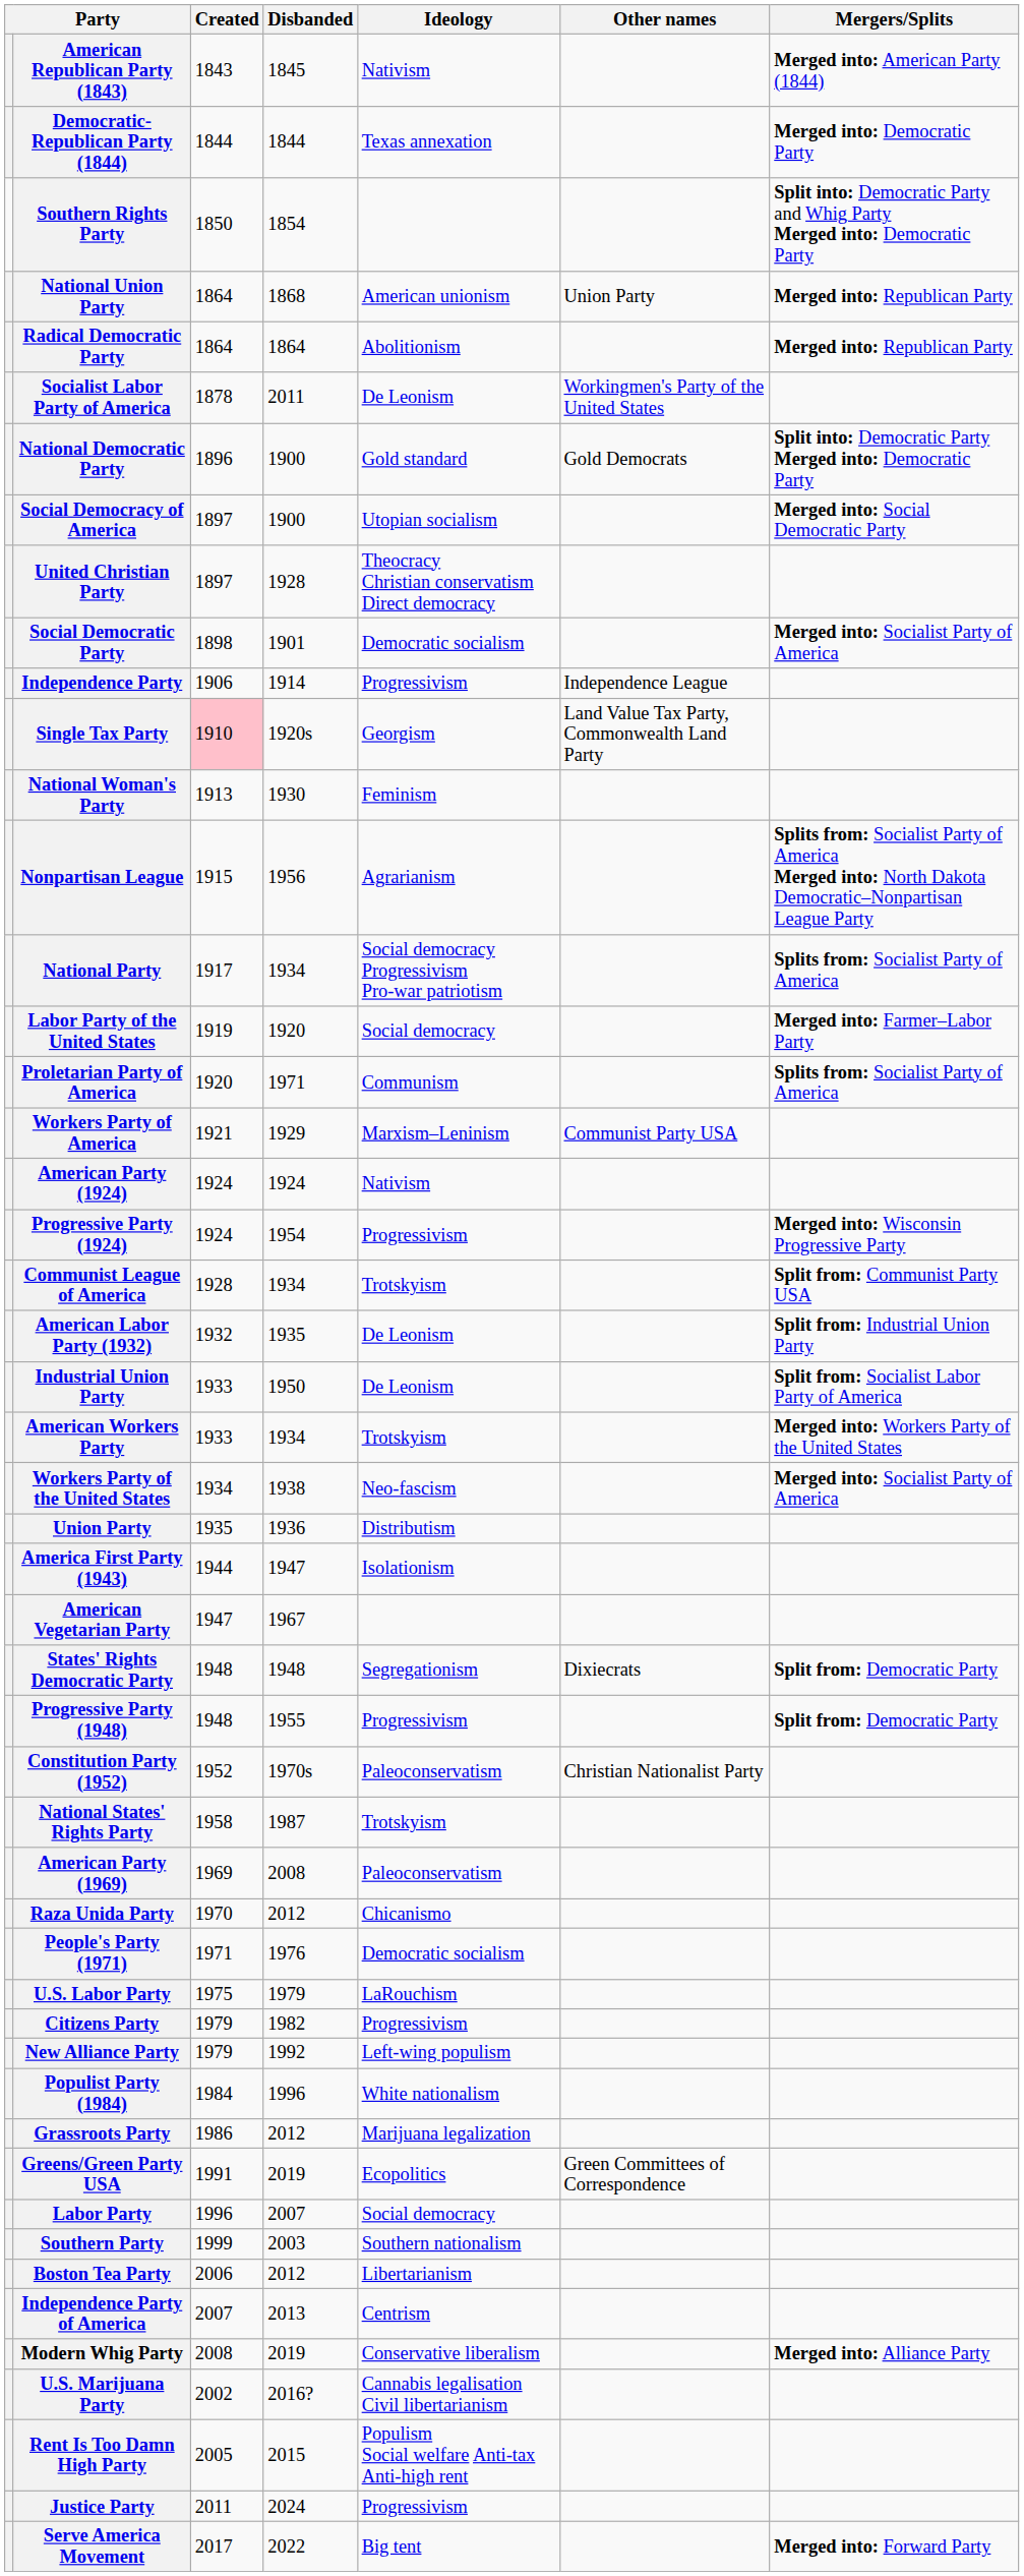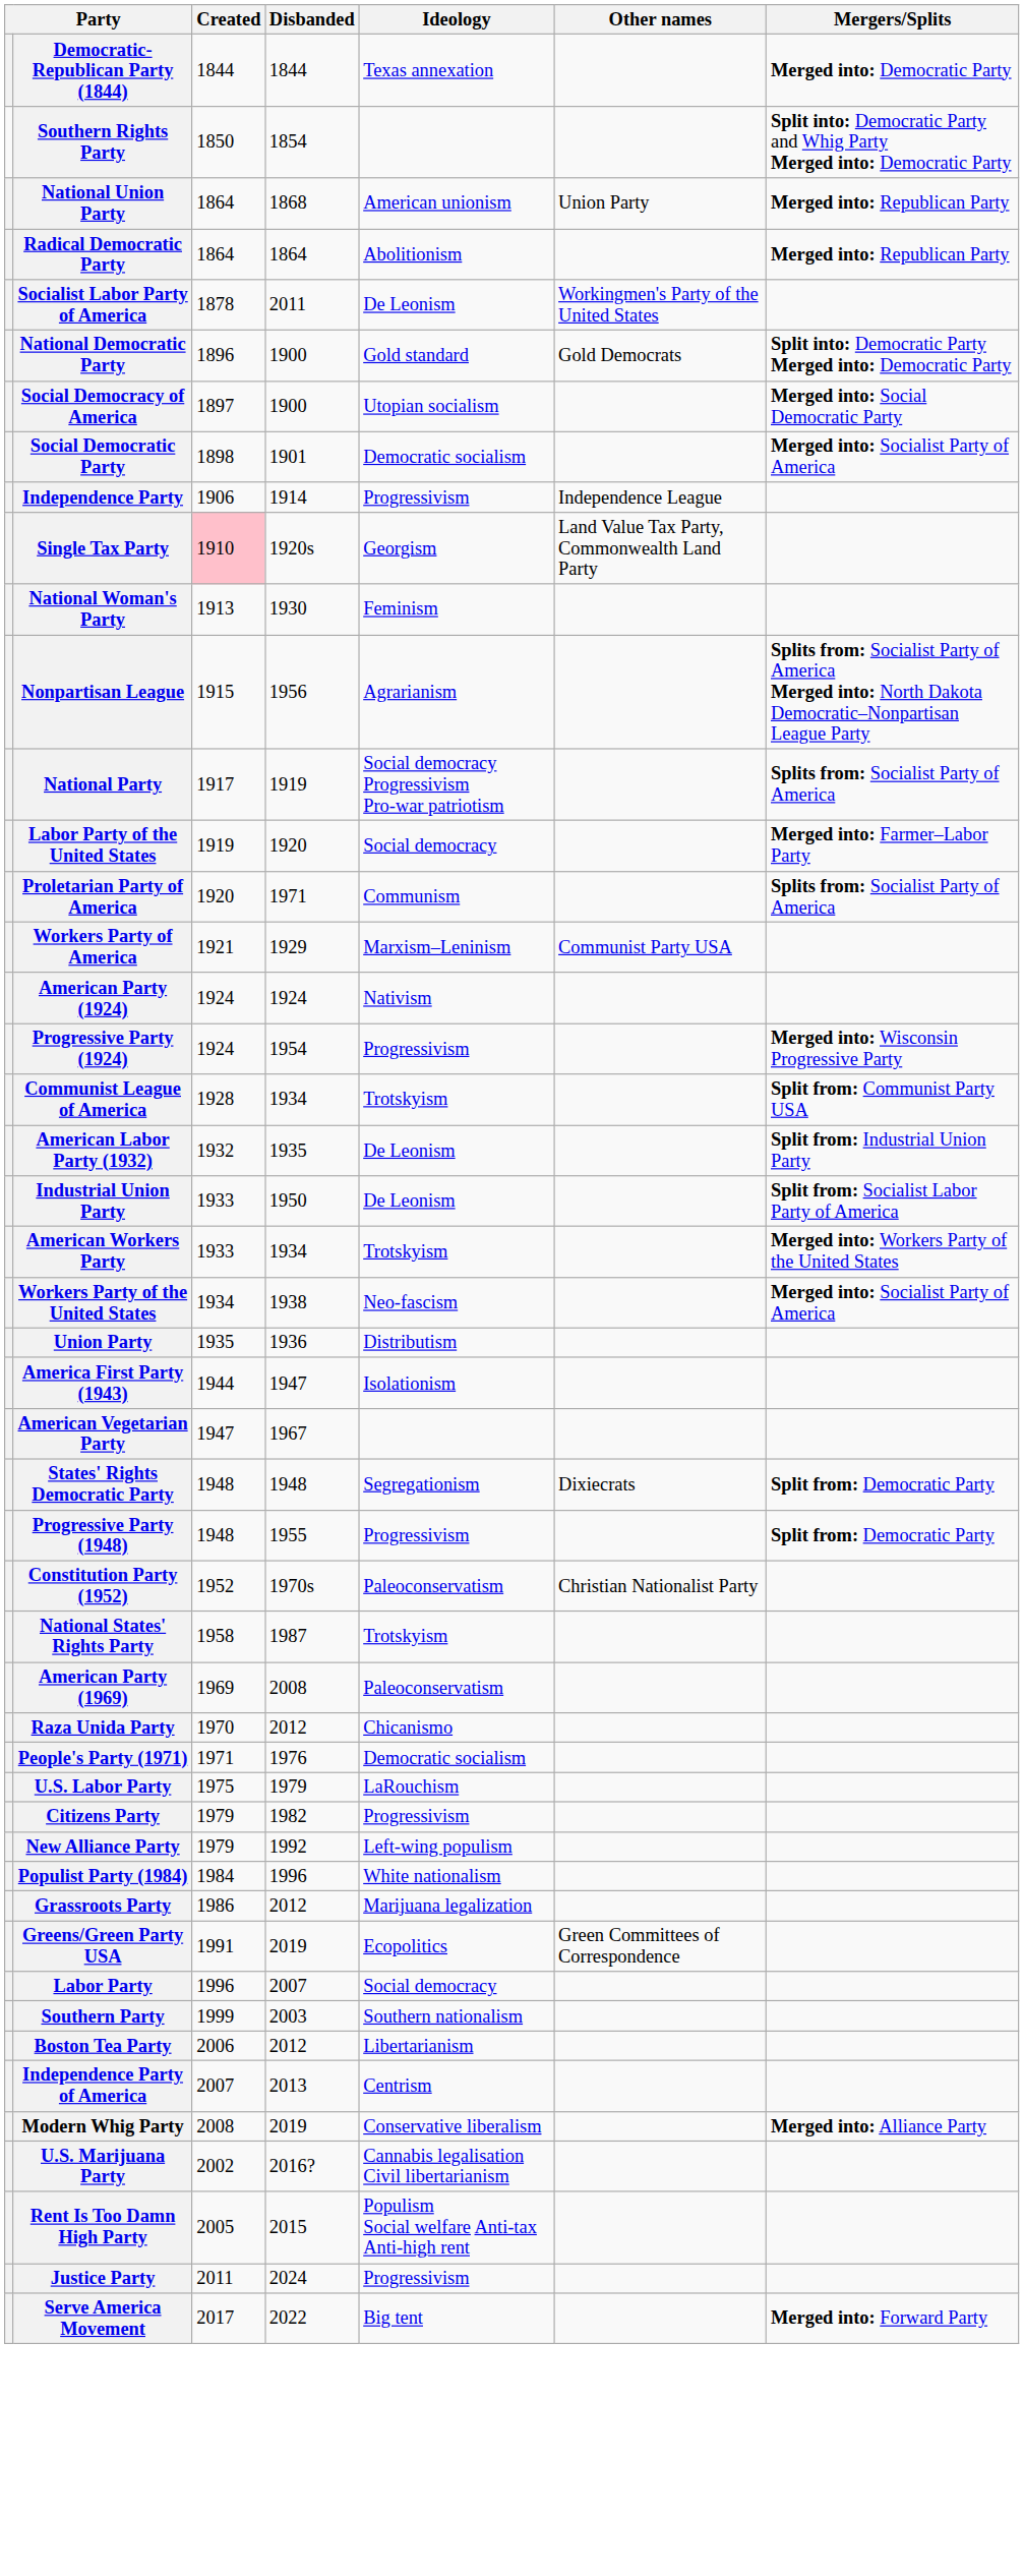- row: American Republican Party (1843) | 1843 | 1845 | Nativism | Merged into: American Party (1844)
- row: United Christian Party | 1897 | 1928 | Theocracy Christian conservatism Direct democracy
National Party | Disbanded: 1934 -> 1919
